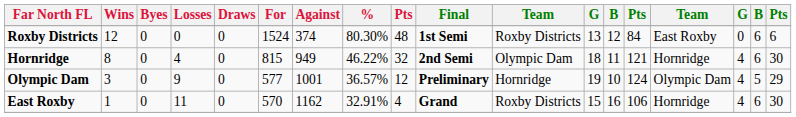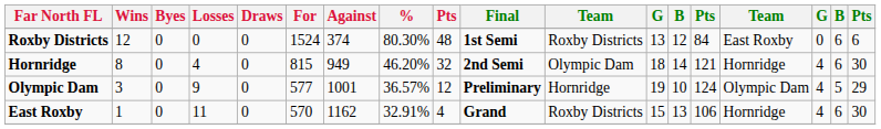row 3 | %: 46.22% -> 46.20%
row 3 | column 13: 11 -> 14
row 5 | column 13: 16 -> 13
